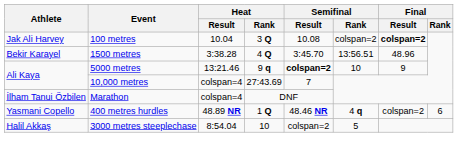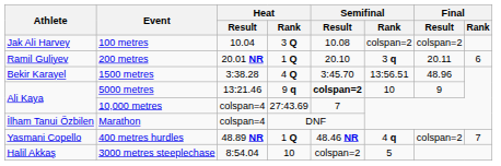100 metres | Final / Result: bold -> normal
+ row: Ramil Guliyev | 200 metres | 20.01 NR | 1 Q | 20.10 | 3 q | 20.11 | 6
400 metres hurdles | Final / Rank: 6 -> 7
